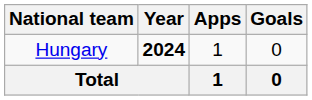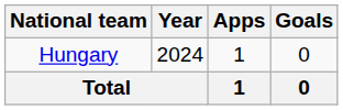Hungary | Year: bold -> normal
